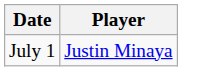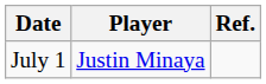+ column: Ref.
